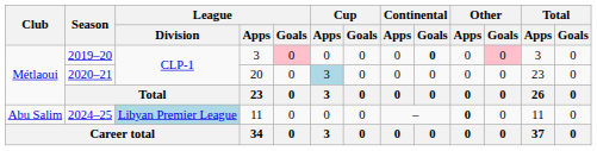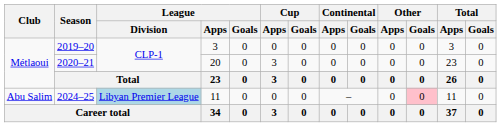2019–20 | League / Goals: pink background -> no background
2019–20 | Continental / Goals: bold -> normal
2019–20 | Other / Goals: pink background -> no background
2020–21 | Cup / Apps: lightblue background -> no background
2024–25 | Other / Apps: bold -> normal
2024–25 | Other / Goals: no background -> pink background
